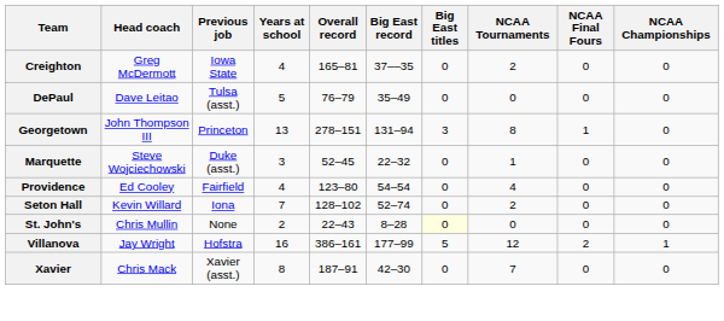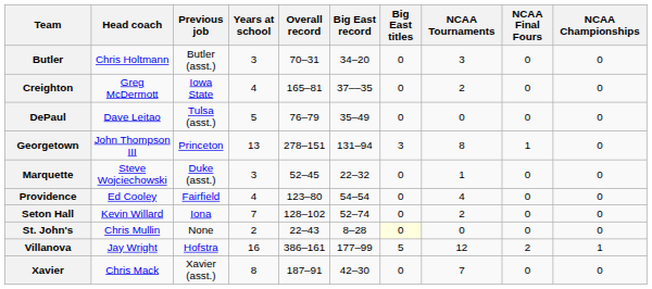+ row: Butler | Chris Holtmann | Butler (asst.) | 3 | 70–31 | 34–20 | 0 | 3 | 0 | 0
